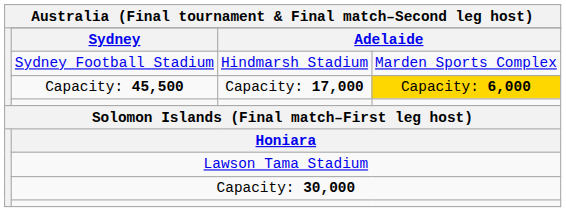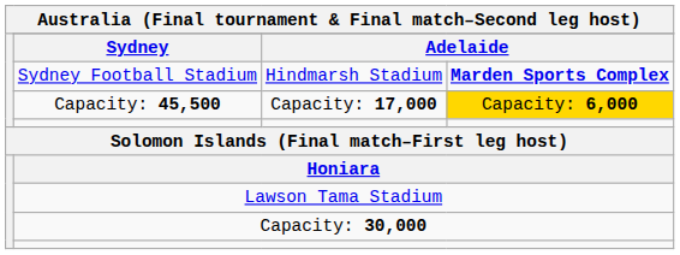Sydney Football Stadium | column 4: normal -> bold
